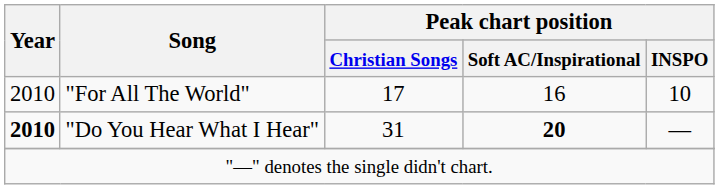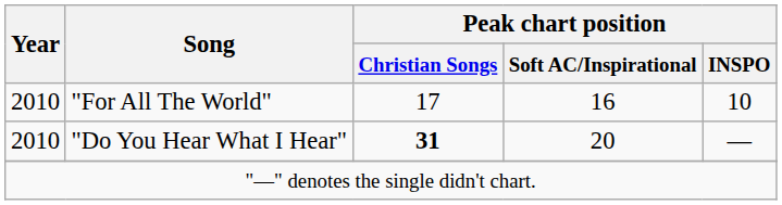"Do You Hear What I Hear" | Year: bold -> normal
"Do You Hear What I Hear" | Peak chart position / Christian Songs: normal -> bold
"Do You Hear What I Hear" | Peak chart position / Soft AC/Inspirational: bold -> normal
